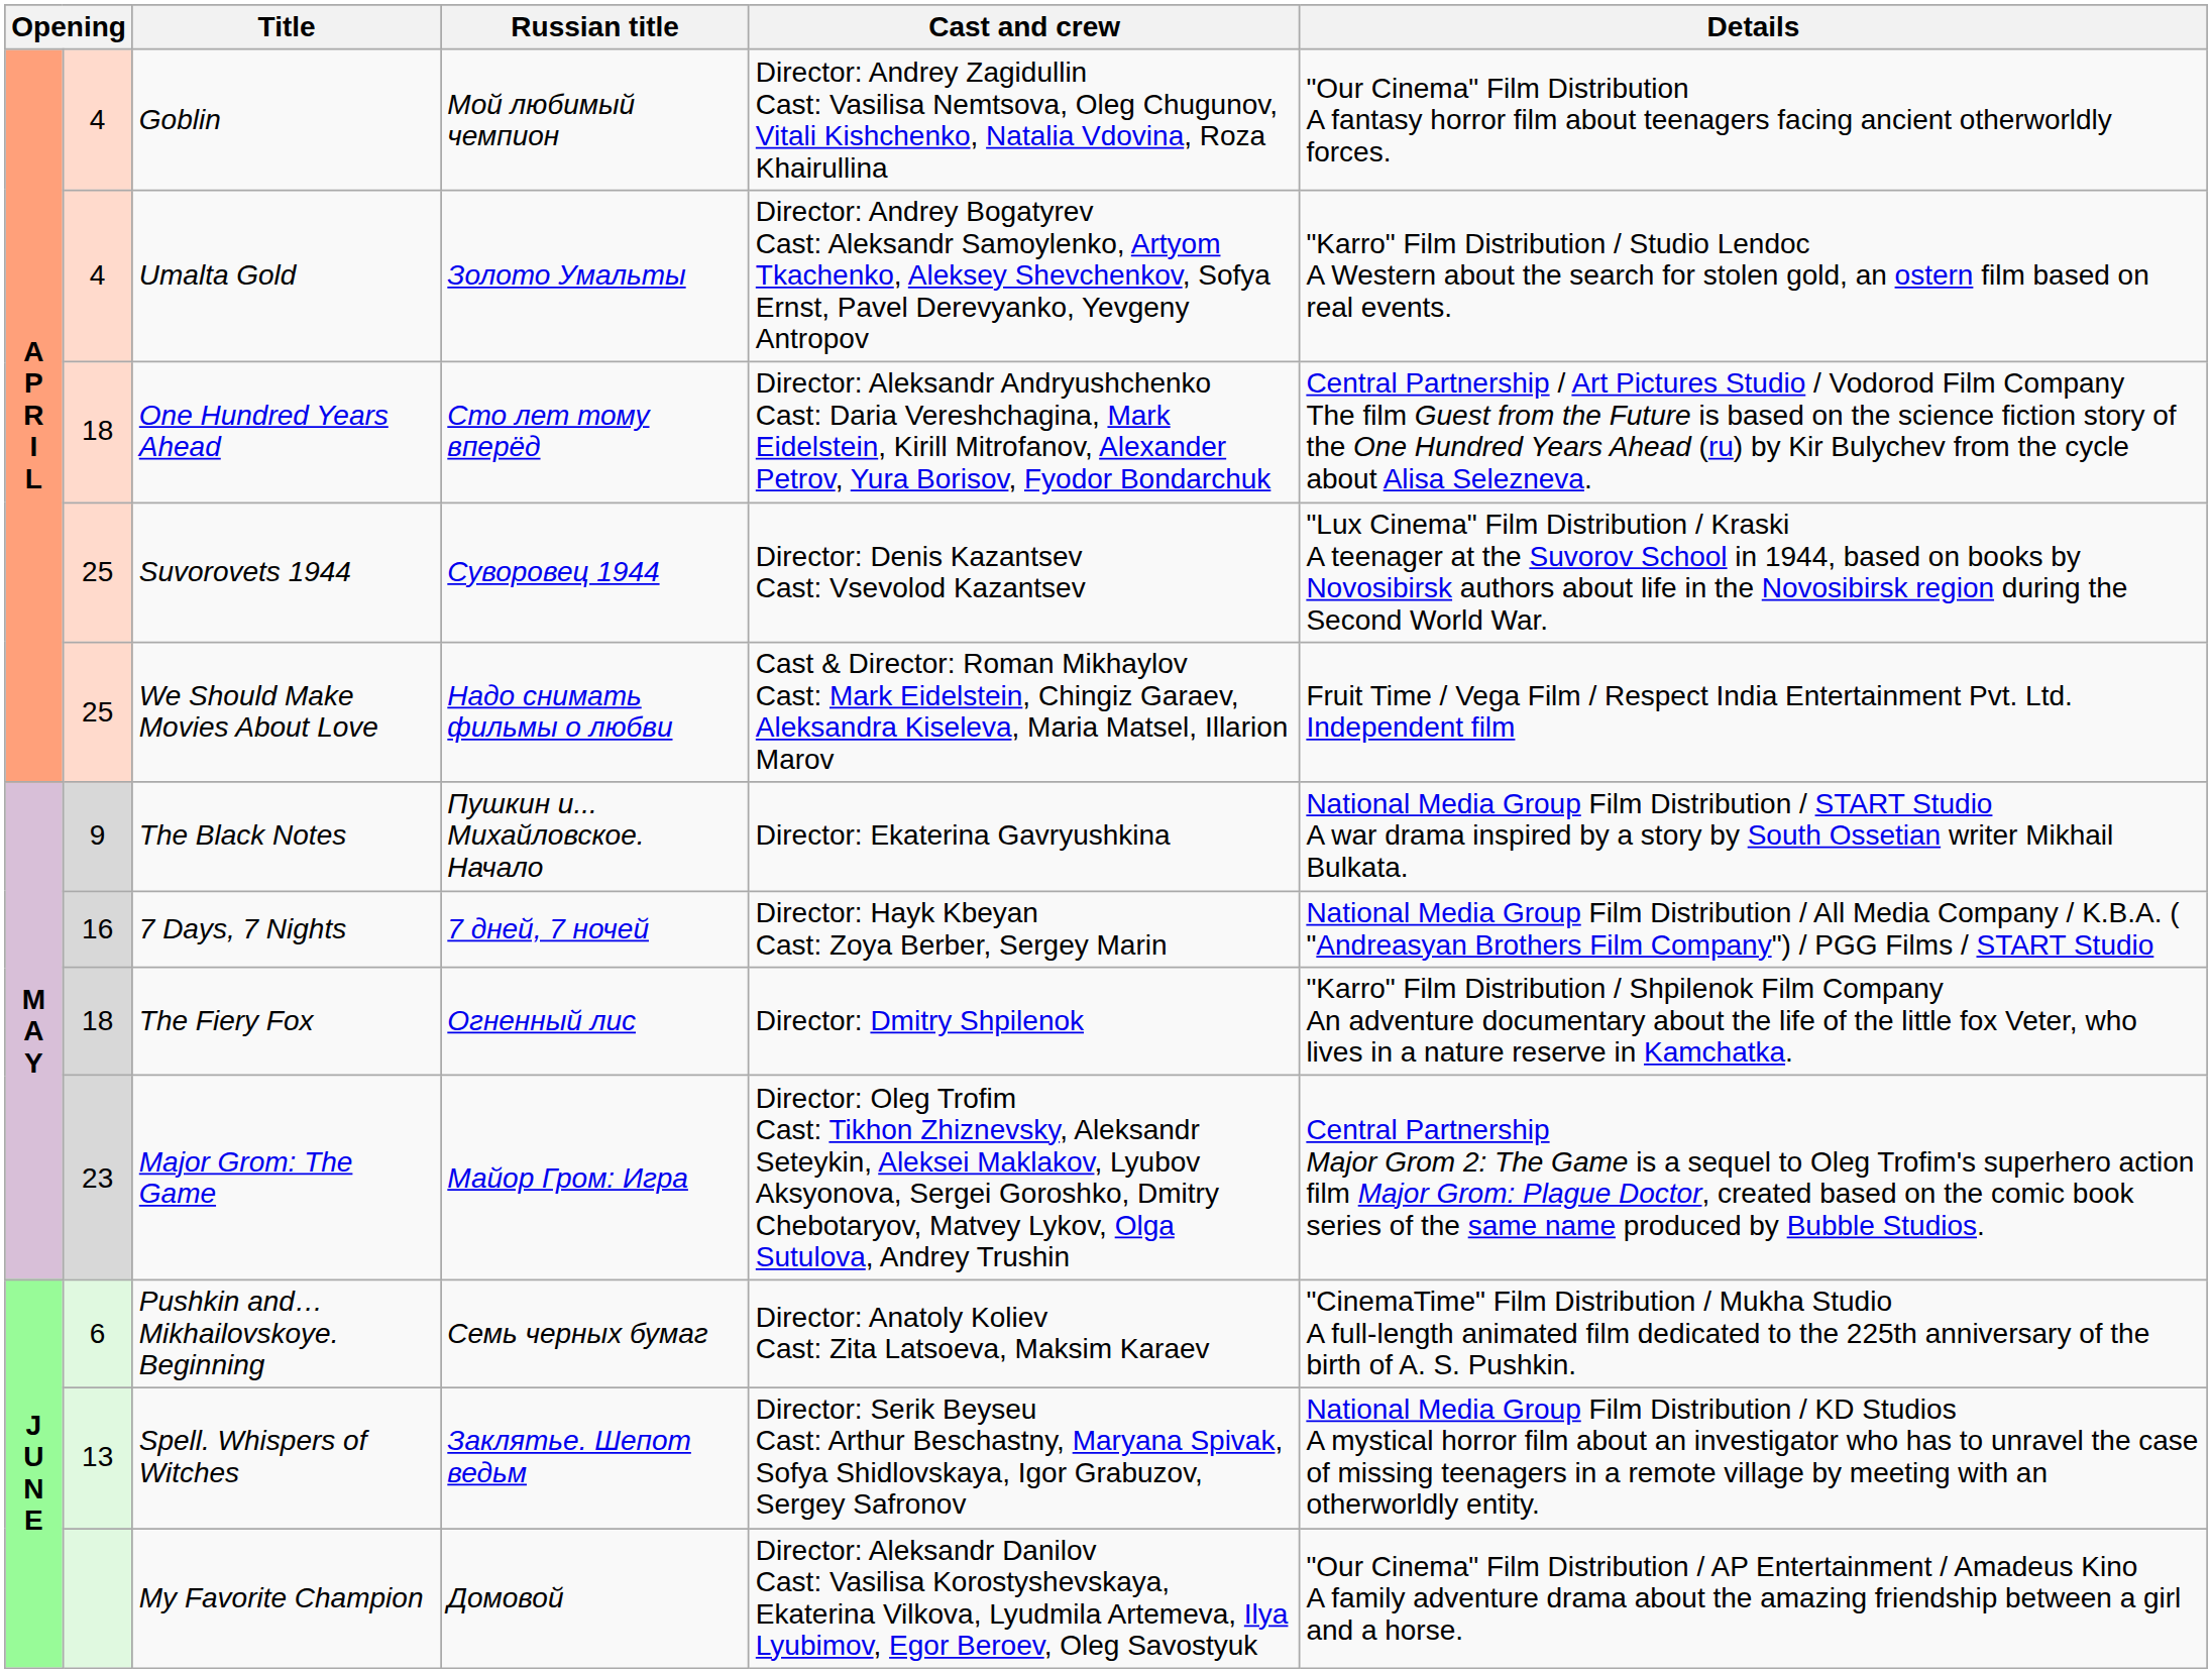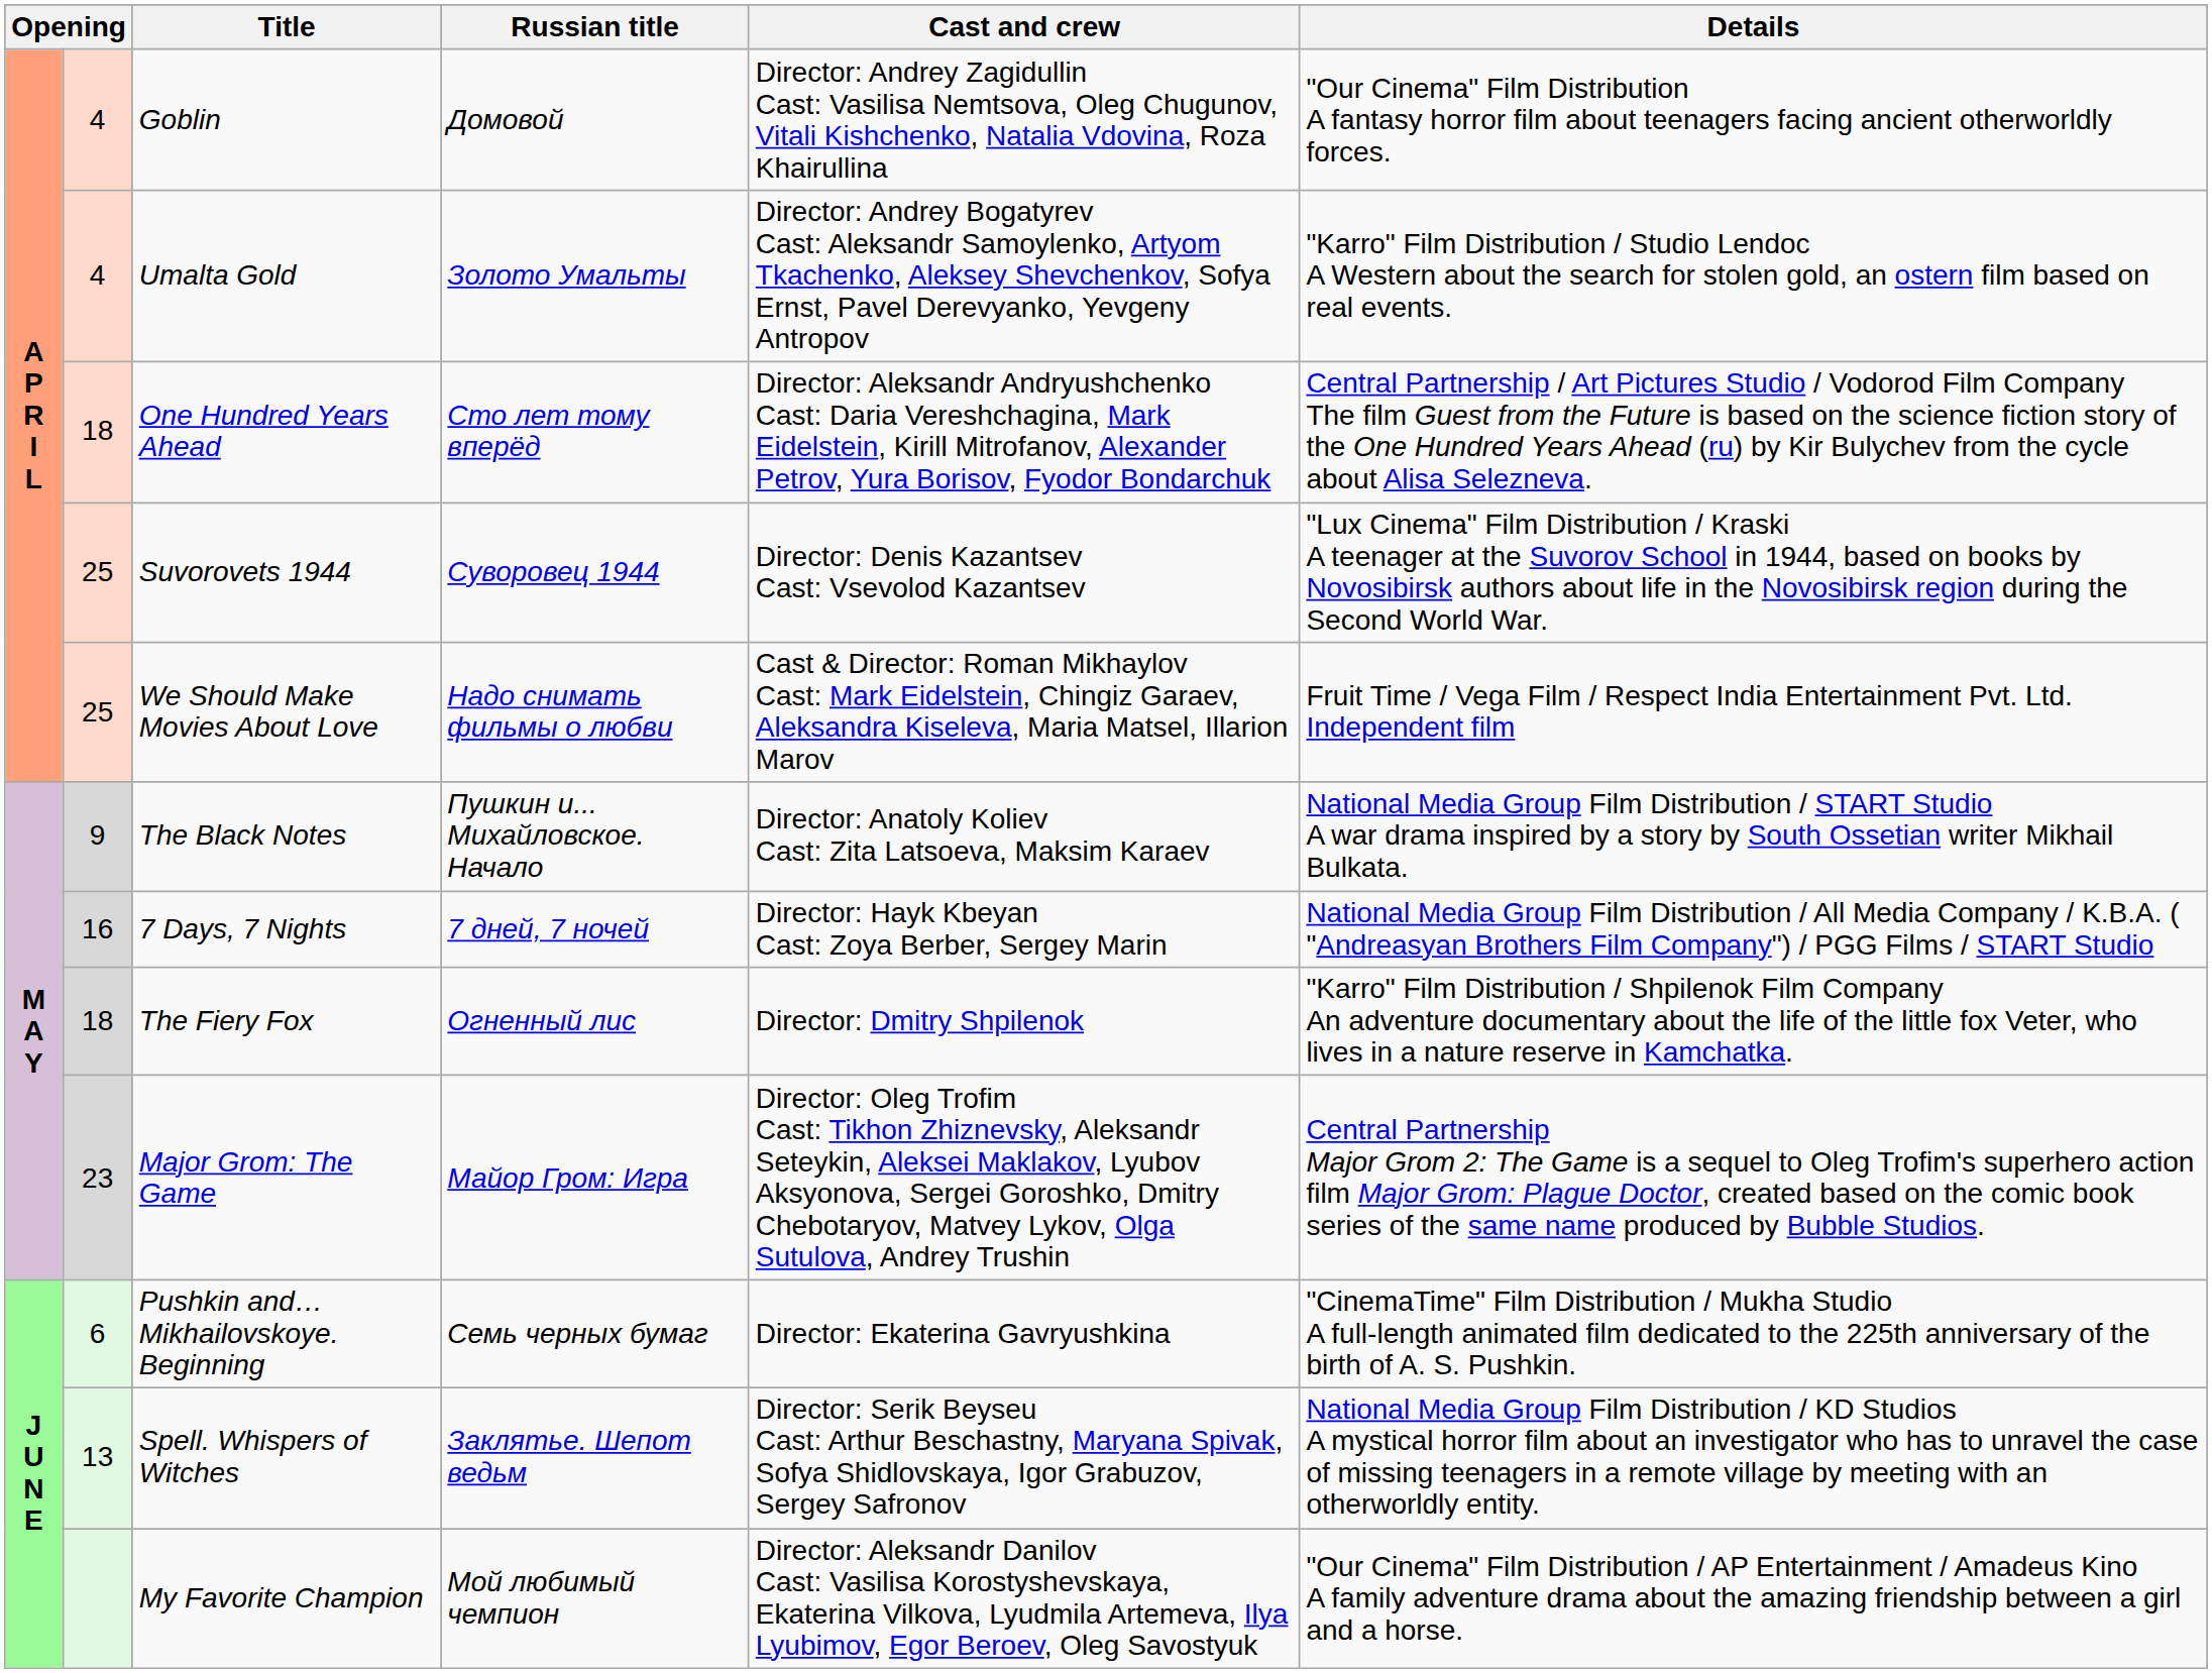Goblin | Russian title: Мой любимый чемпион -> Домовой
The Black Notes | Cast and crew: Director: Ekaterina Gavryushkina -> Director: Anatoly Koliev Cast: Zita Latsoeva, Maksim Karaev
Pushkin and… Mikhailovskoye. Beginning | Cast and crew: Director: Anatoly Koliev Cast: Zita Latsoeva, Maksim Karaev -> Director: Ekaterina Gavryushkina
My Favorite Champion | Russian title: Домовой -> Мой любимый чемпион
